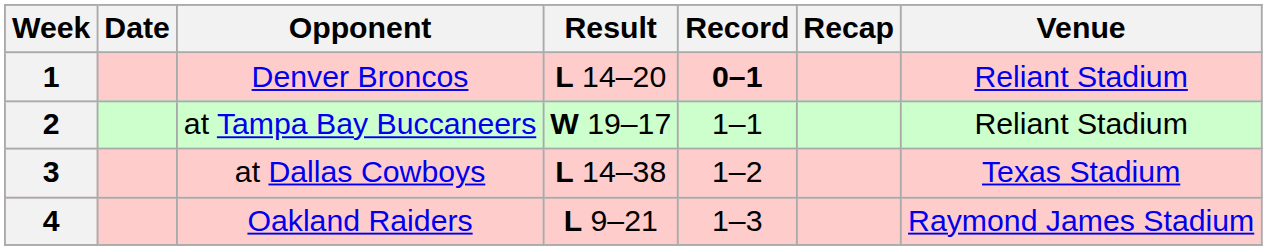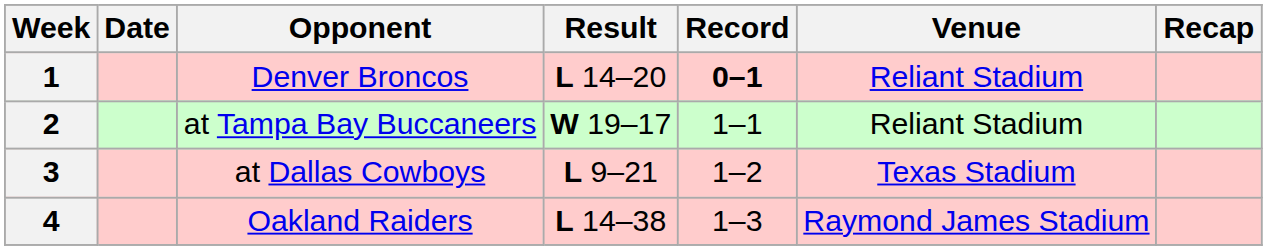columns swapped: Venue <-> Recap
3 | Result: L 14–38 -> L 9–21
4 | Result: L 9–21 -> L 14–38
